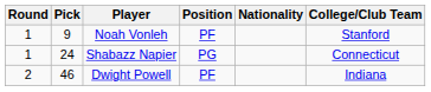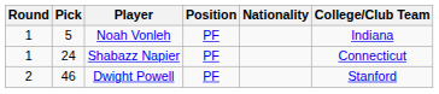Noah Vonleh | Pick: 9 -> 5
Noah Vonleh | College/Club Team: Stanford -> Indiana
Shabazz Napier | Position: PG -> PF
Dwight Powell | College/Club Team: Indiana -> Stanford
